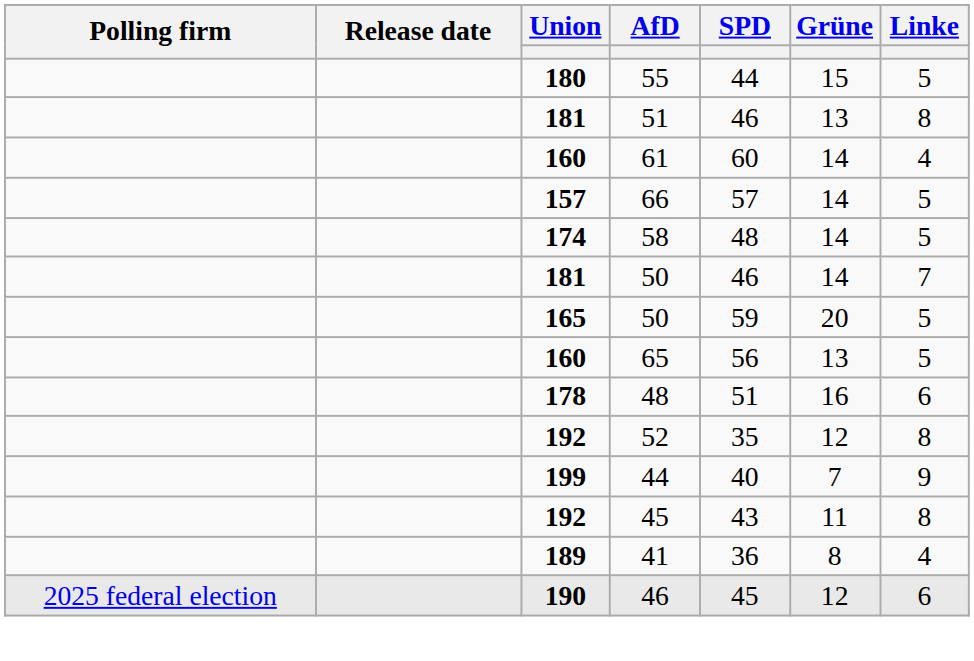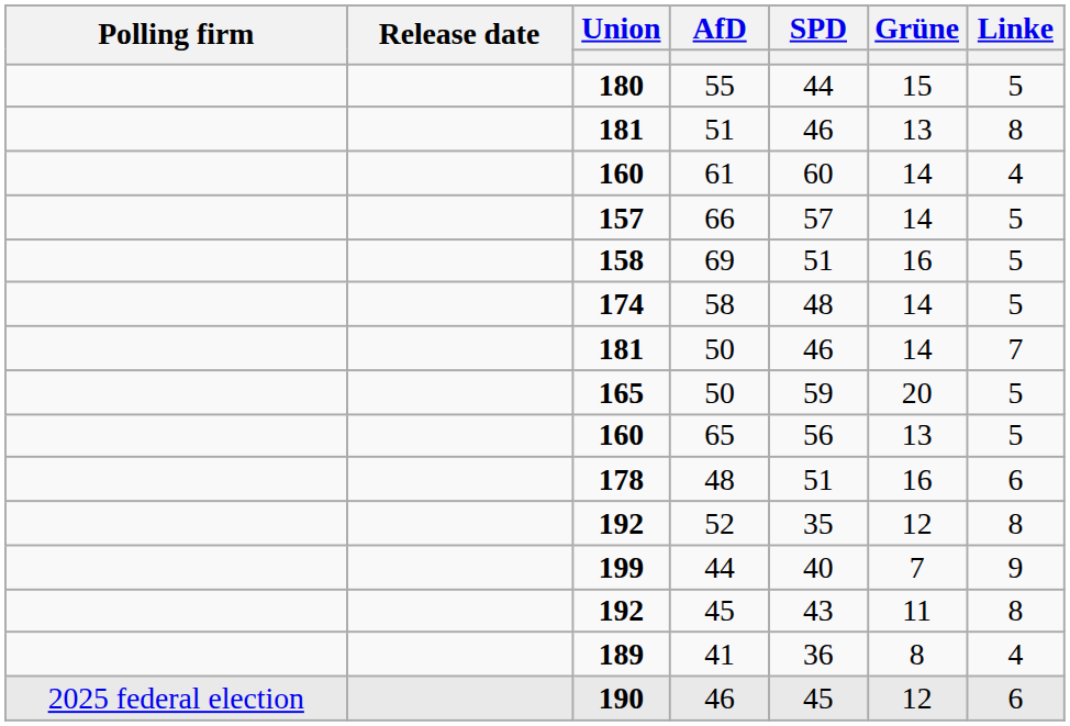+ row: 158 | 69 | 51 | 16 | 5
